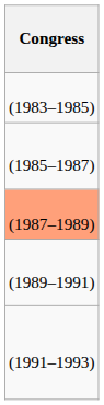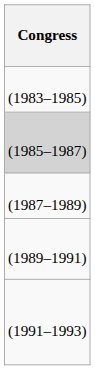row 3 | column 1: no background -> lightgrey background
row 4 | column 1: lightsalmon background -> no background
